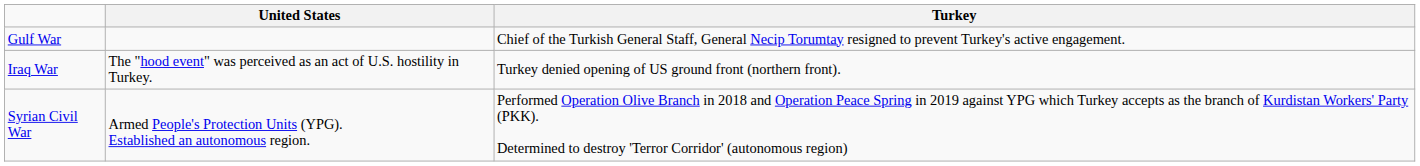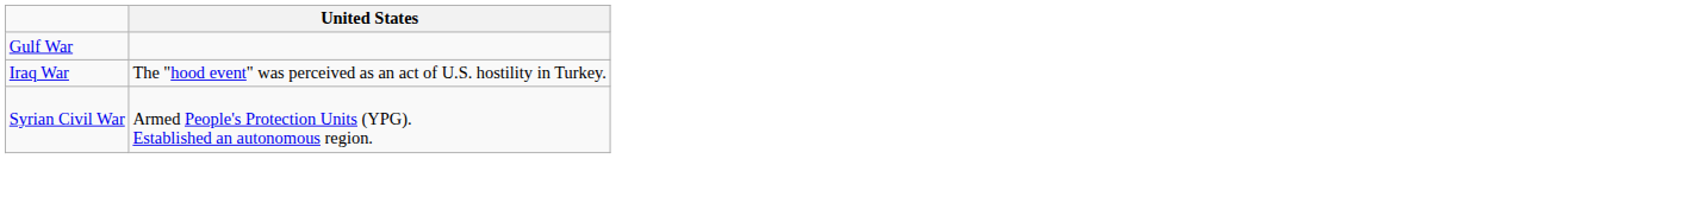- column: Turkey | Chief of the Turkish General Staff, General Necip Torumtay resigned to prevent Turkey's active engagement. | Turkey denied opening of US ground front (northern front). | Performed Operation Olive Branch in 2018 and Operation Peace Spring in 2019 against YPG which Turkey accepts as the branch of Kurdistan Workers' Party (PKK). Determined to destroy 'Terror Corridor' (autonomous region)
